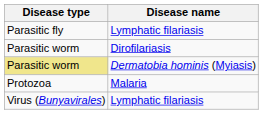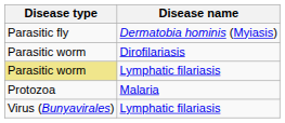row 2 | Disease name: Lymphatic filariasis -> Dermatobia hominis (Myiasis)
row 4 | Disease name: Dermatobia hominis (Myiasis) -> Lymphatic filariasis
